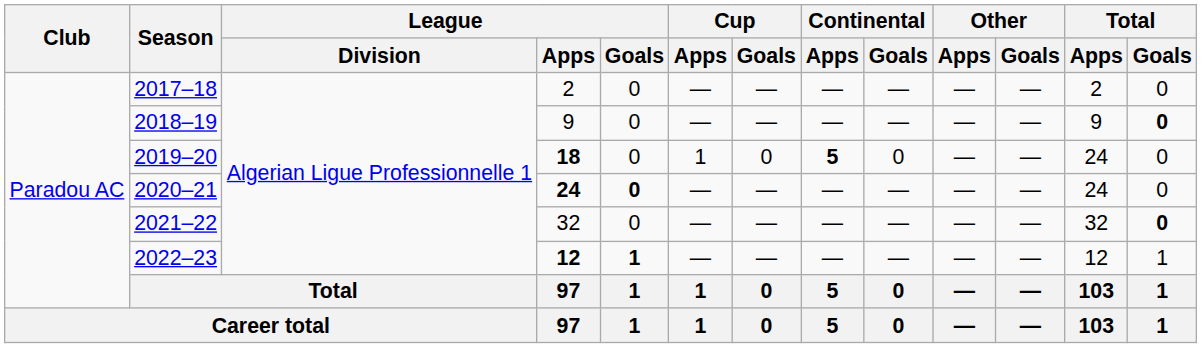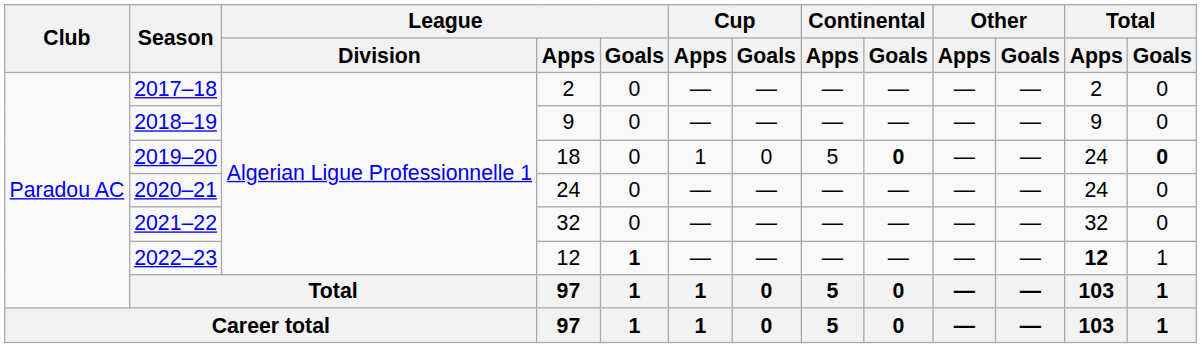2018–19 | Total / Goals: bold -> normal
2019–20 | League / Apps: bold -> normal
2019–20 | Continental / Apps: bold -> normal
2019–20 | Continental / Goals: normal -> bold
2019–20 | Total / Goals: normal -> bold
2020–21 | League / Apps: bold -> normal
2020–21 | League / Goals: bold -> normal
2021–22 | Total / Goals: bold -> normal
2022–23 | League / Apps: bold -> normal
2022–23 | Total / Apps: normal -> bold
